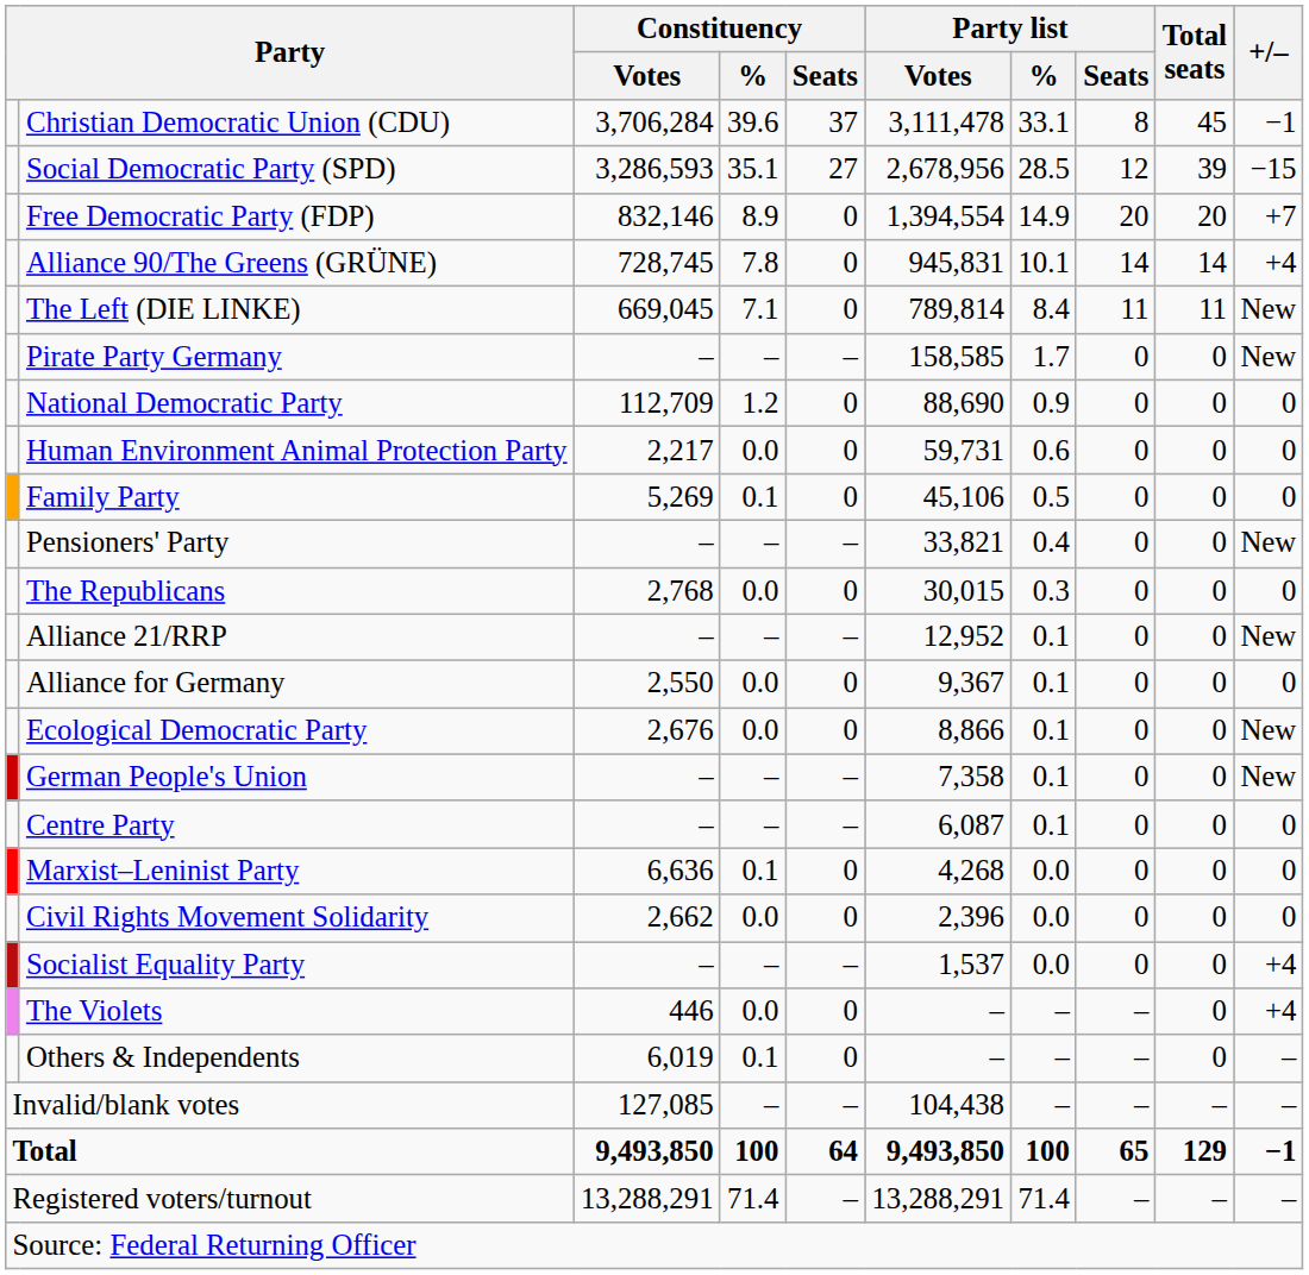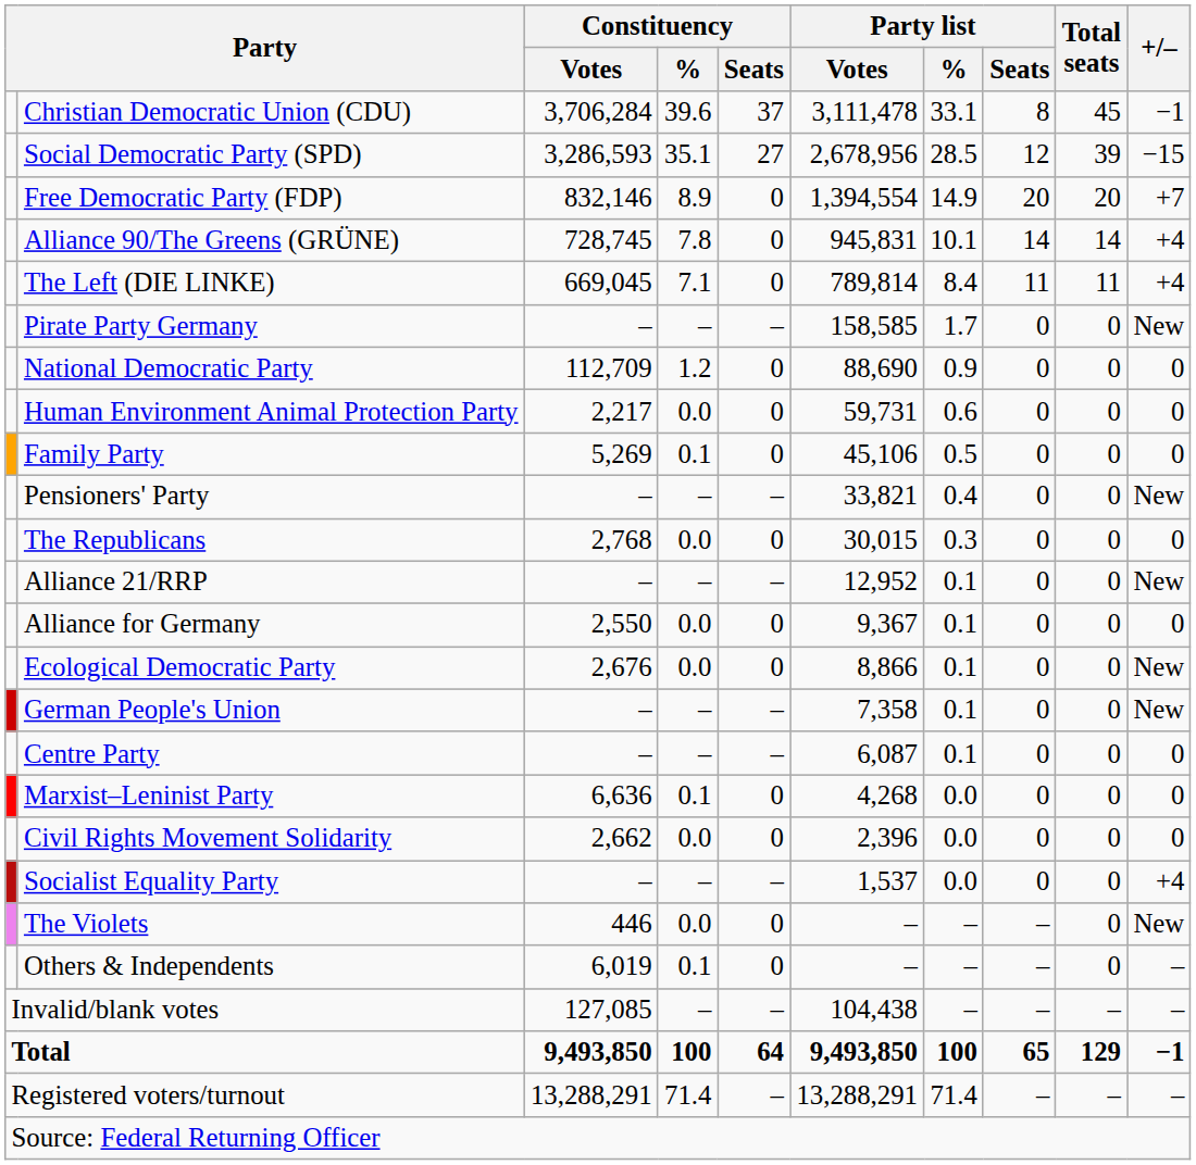The Left (DIE LINKE) | +/–: New -> +4
The Violets | +/–: +4 -> New
